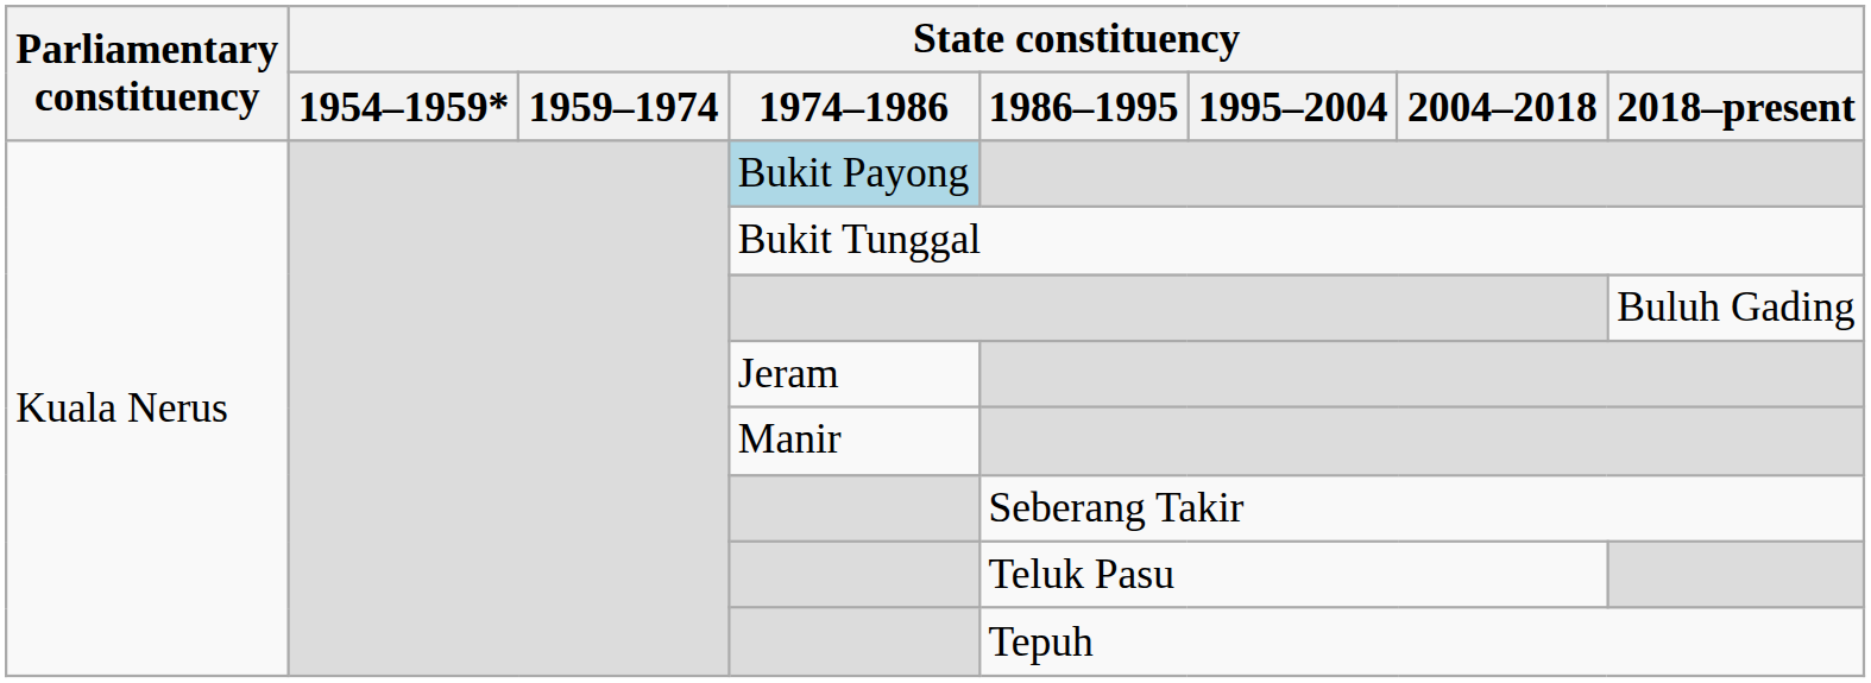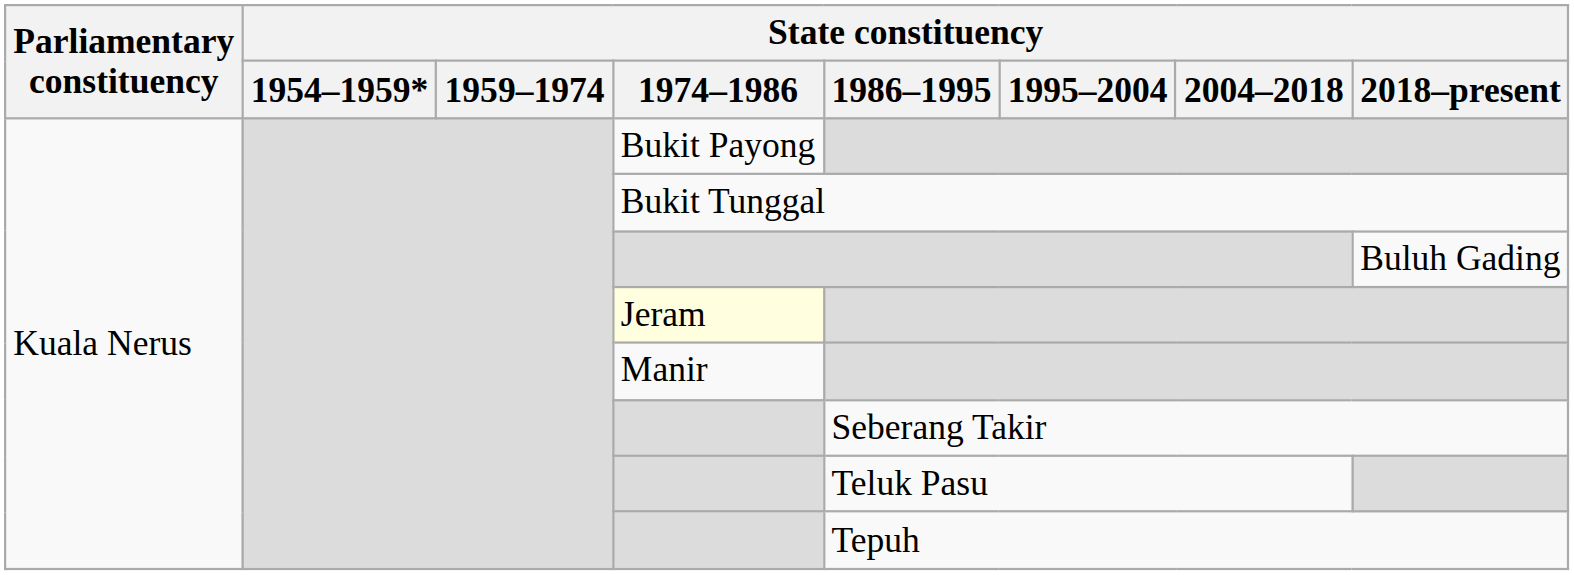Bukit Payong | State constituency / 1974–1986: lightblue background -> no background
Jeram | State constituency / 1974–1986: no background -> lightyellow background
